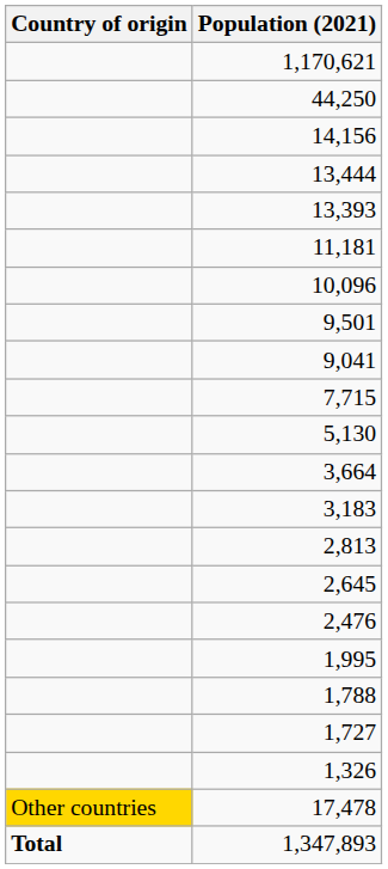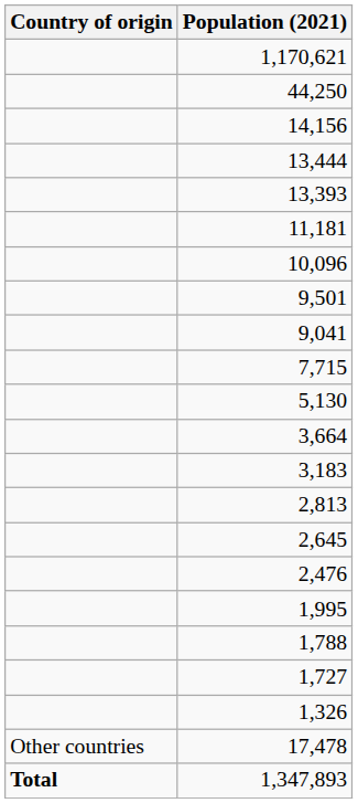17,478 | Country of origin: gold background -> no background
